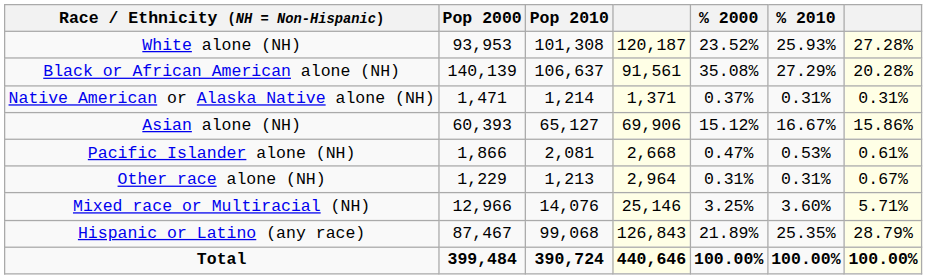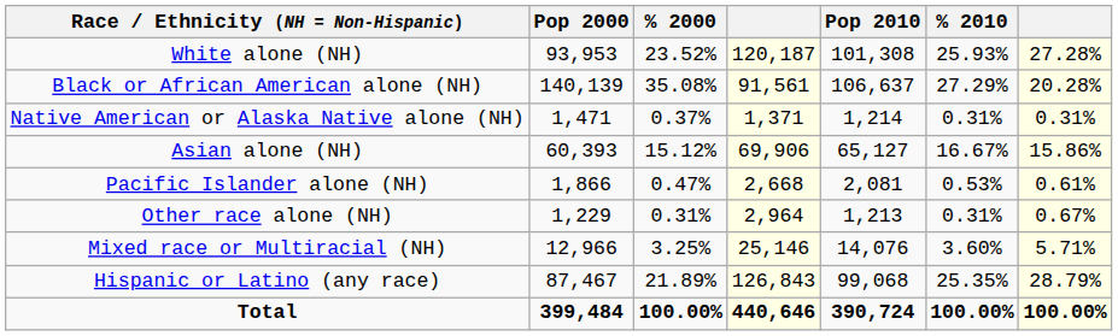columns swapped: Pop 2010 <-> % 2000
